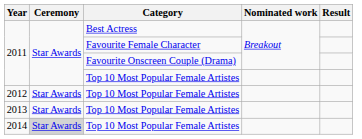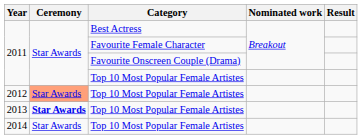2012 | Ceremony: no background -> lightsalmon background
2013 | Ceremony: normal -> bold
2014 | Ceremony: lightgrey background -> no background
